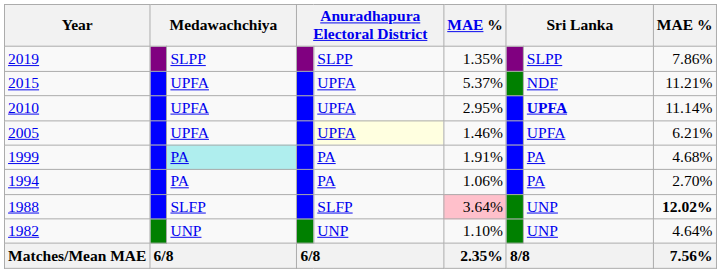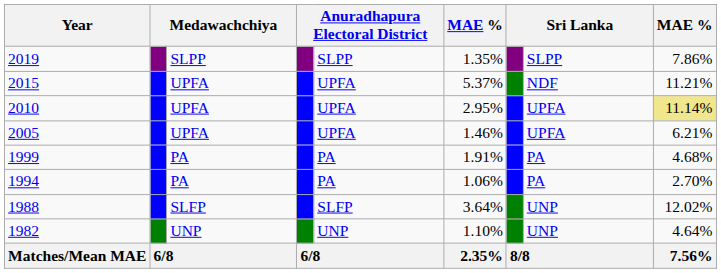2010 | column 8: bold -> normal
2010 | column 9: no background -> khaki background
2005 | column 5: lightyellow background -> no background
1999 | column 3: paleturquoise background -> no background
1988 | column 6: pink background -> no background
1988 | column 9: bold -> normal
